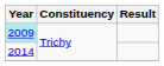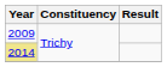2009 | Year: paleturquoise background -> no background
2014 | Year: no background -> khaki background
